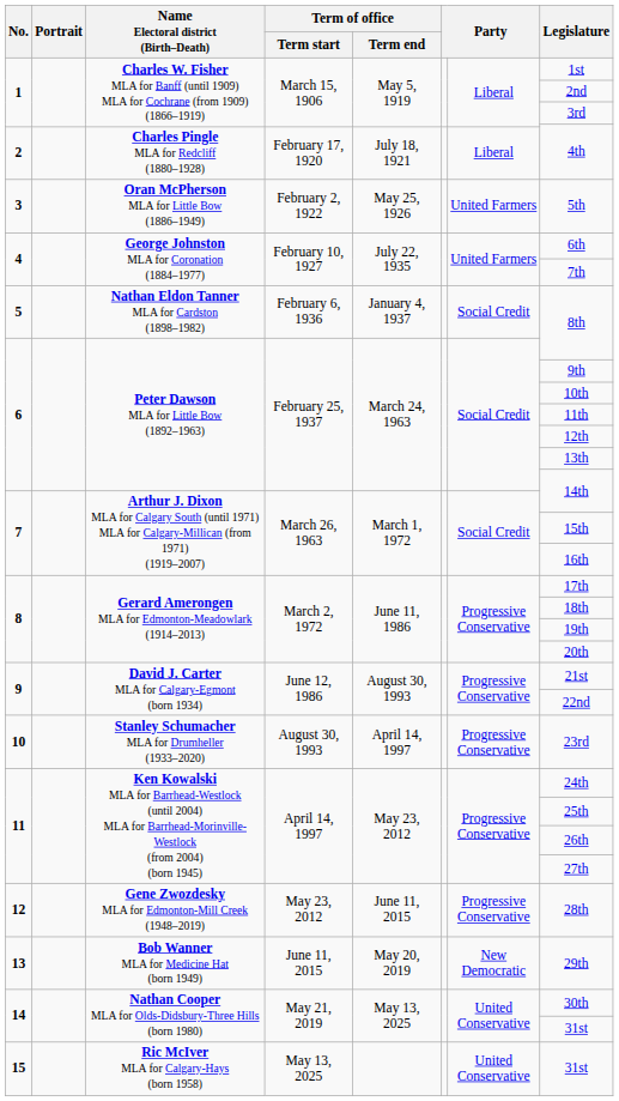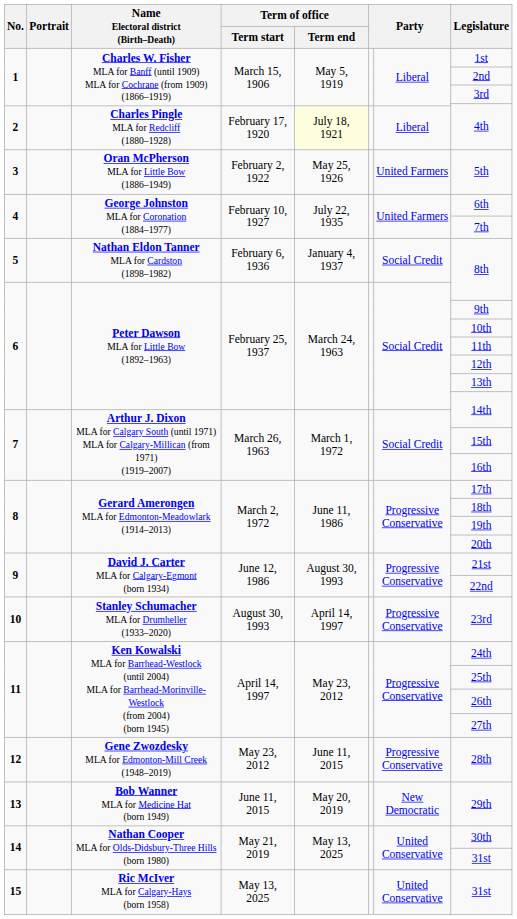2 | Term of office / Term end: no background -> lightyellow background
